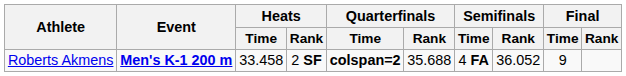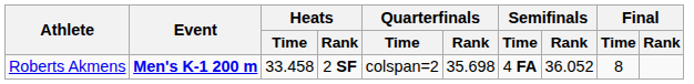Roberts Akmens | Quarterfinals / Time: bold -> normal
Roberts Akmens | Quarterfinals / Rank: 35.688 -> 35.698
Roberts Akmens | Final / Time: 9 -> 8
